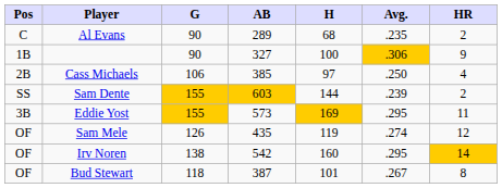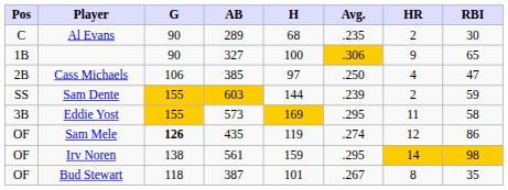+ column: RBI | 30 | 65 | 47 | 59 | 58 | 86 | 98 | 35
Sam Mele | G: normal -> bold
Irv Noren | AB: 542 -> 561
Irv Noren | H: 160 -> 159
